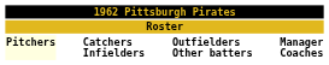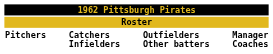Pitchers | column 1: lightyellow background -> no background
